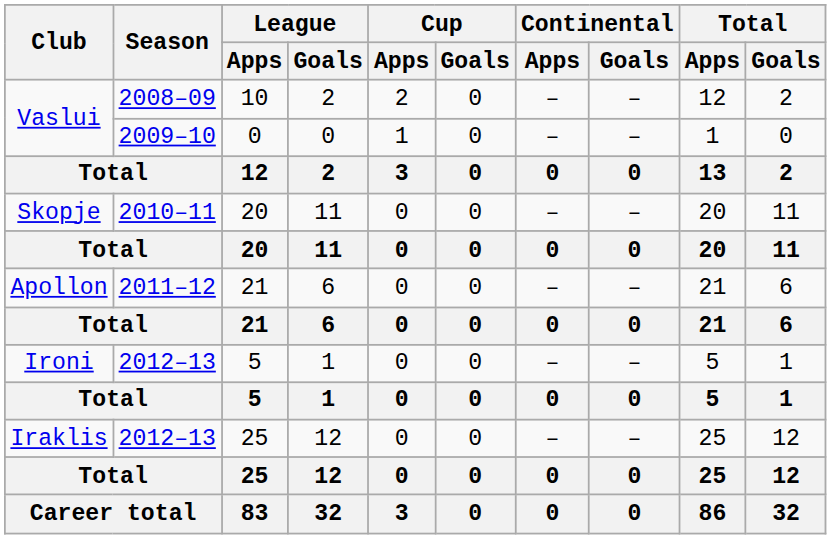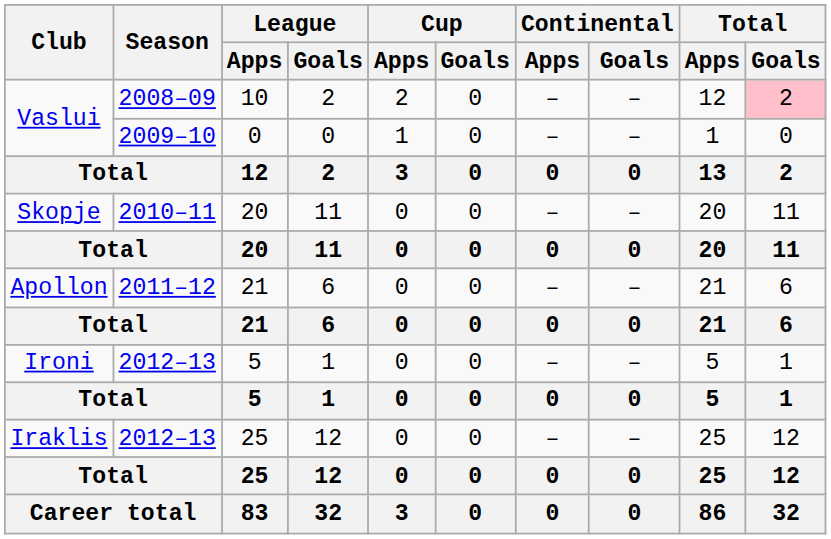10 | Total / Goals: no background -> pink background
